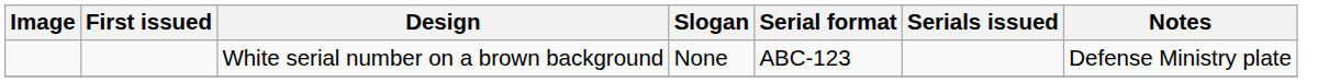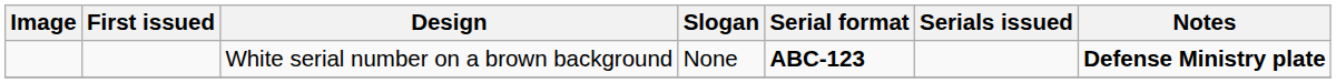White serial number on a brown background | Serial format: normal -> bold
White serial number on a brown background | Notes: normal -> bold
